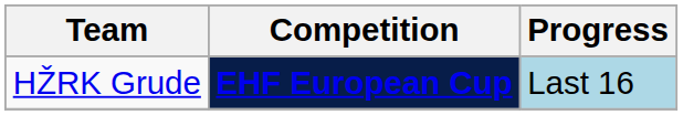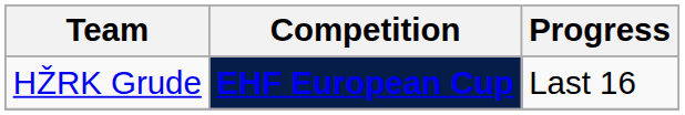HŽRK Grude | Progress: lightblue background -> no background
